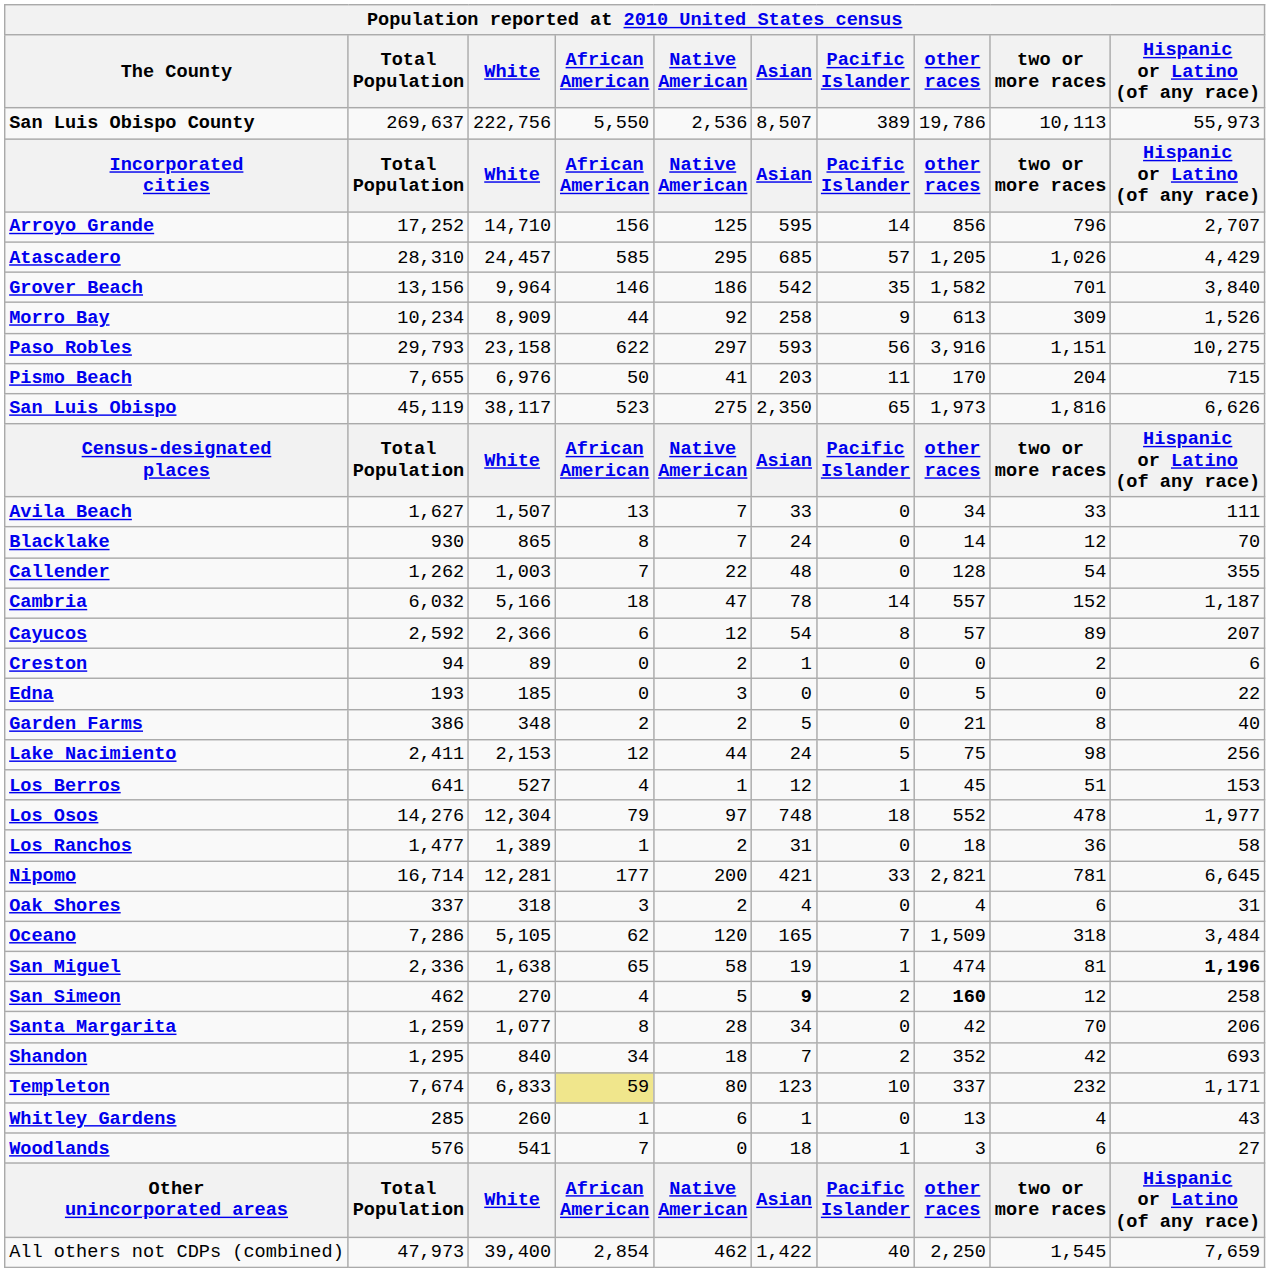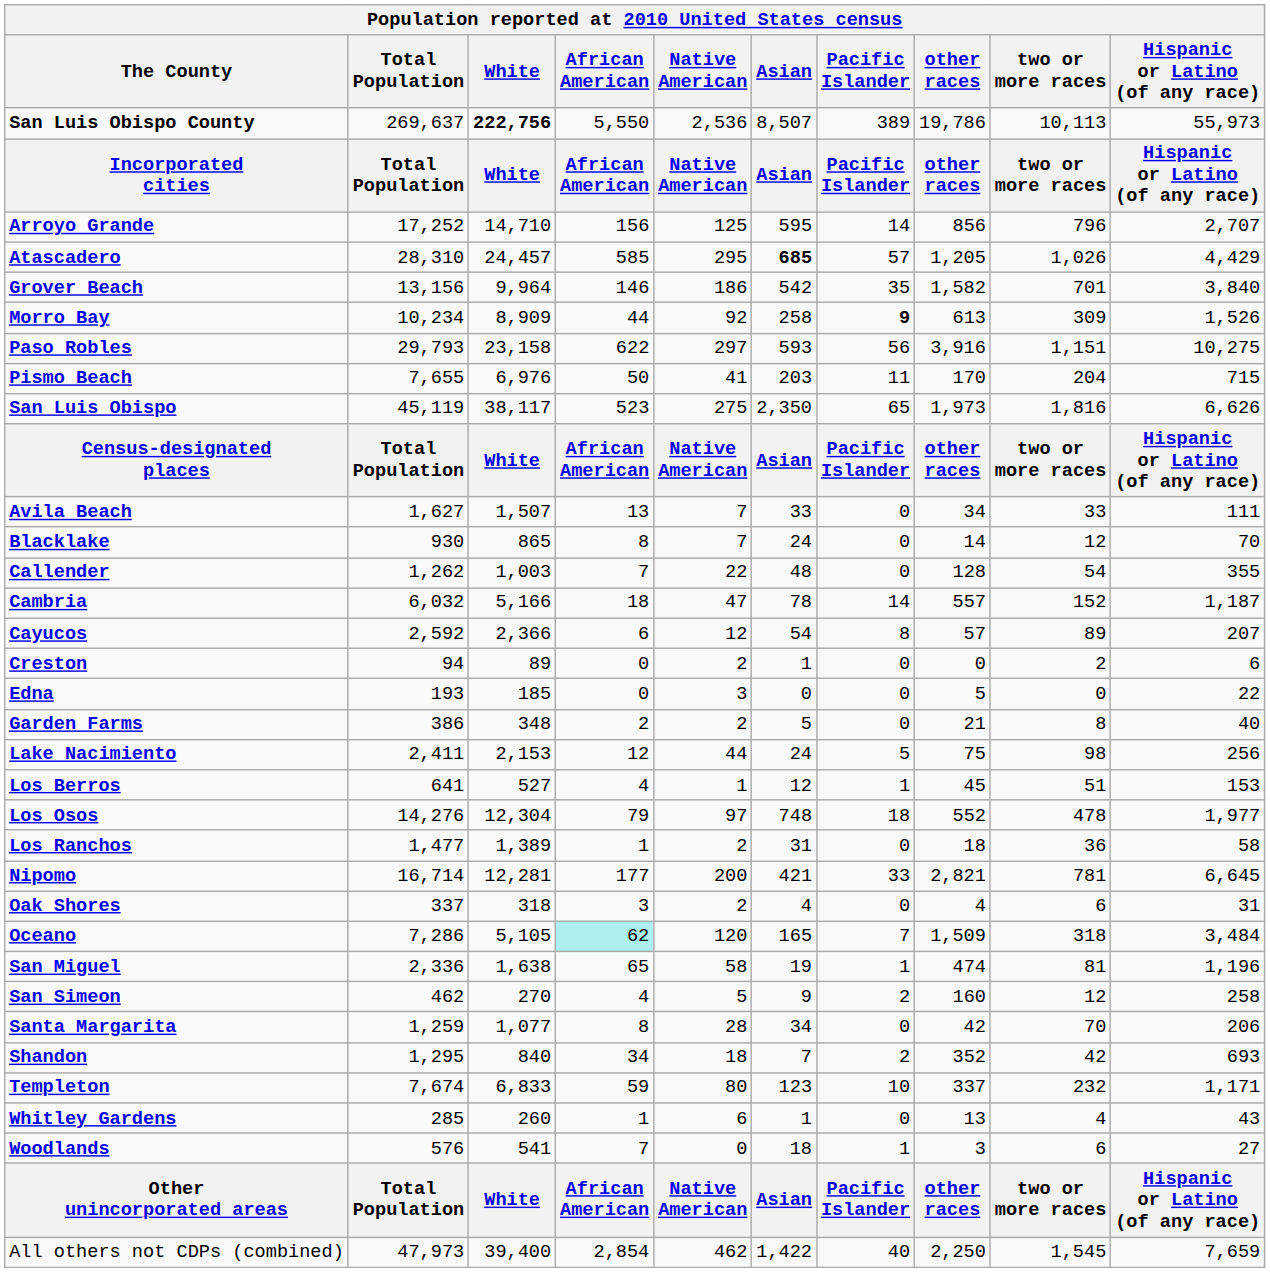San Luis Obispo County | White: normal -> bold
Atascadero | Asian: normal -> bold
Morro Bay | Pacific Islander: normal -> bold
Oceano | African American: no background -> paleturquoise background
San Miguel | Hispanic or Latino (of any race): bold -> normal
San Simeon | Asian: bold -> normal
San Simeon | other races: bold -> normal
Templeton | African American: khaki background -> no background
